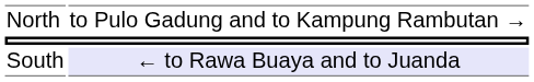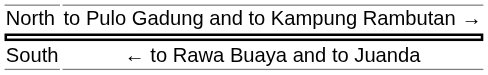South | column 2: lavender background -> no background
